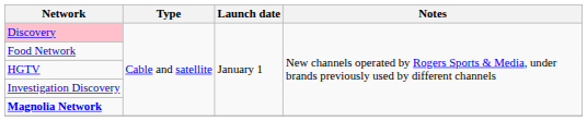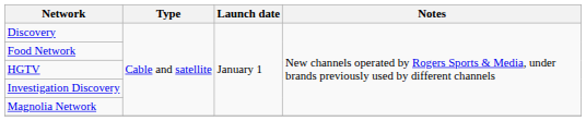Discovery | Network: pink background -> no background
Magnolia Network | Network: bold -> normal
